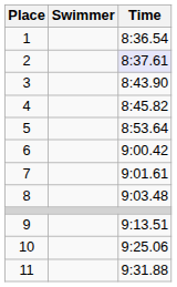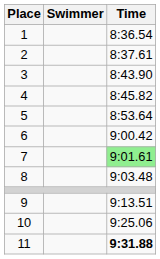2 | Time: lavender background -> no background
7 | Time: no background -> lightgreen background
11 | Time: normal -> bold
